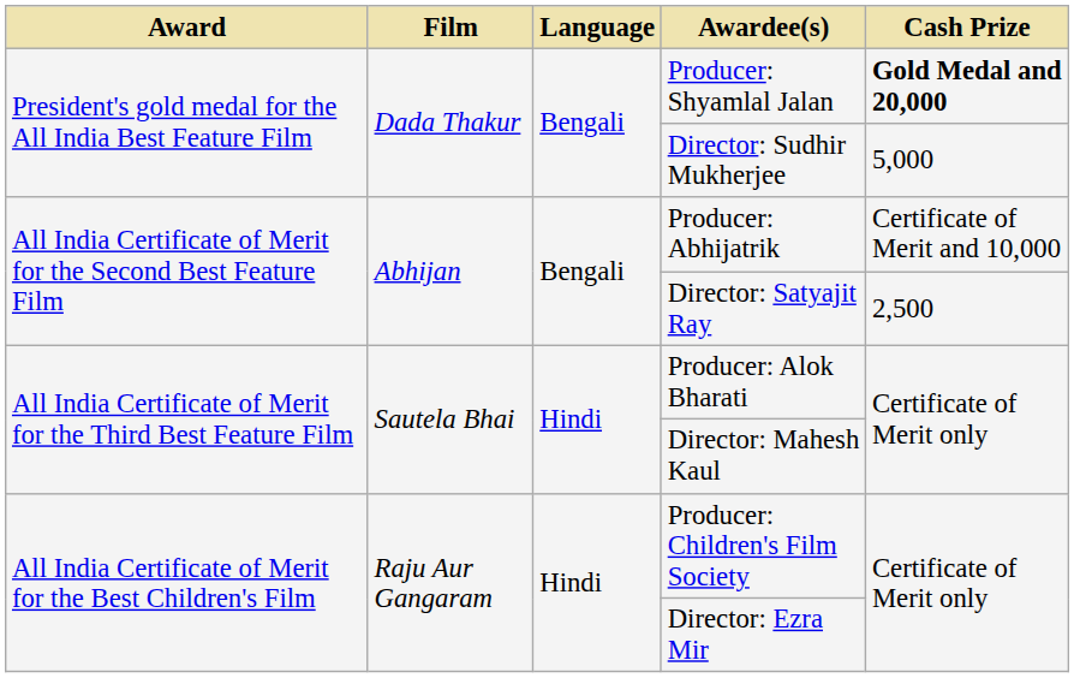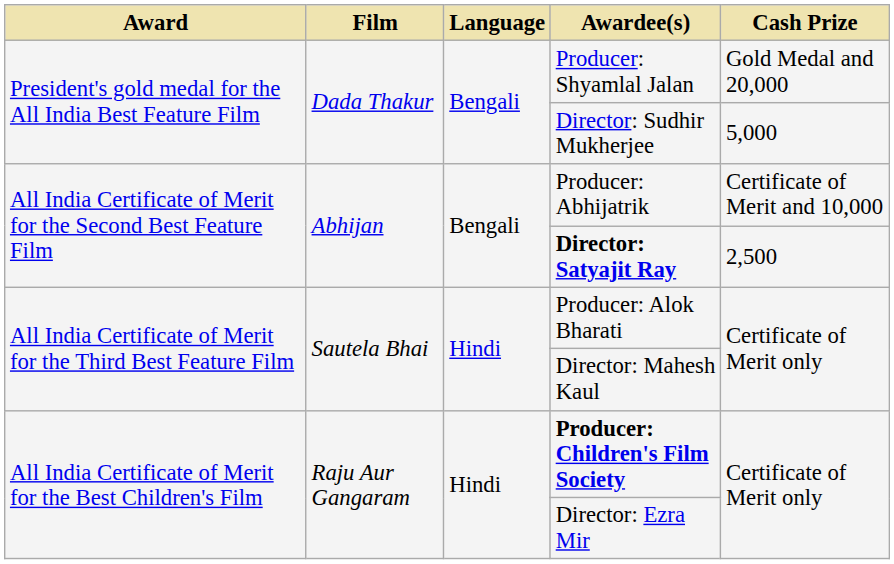row 2 | Cash Prize: bold -> normal
row 5 | Awardee(s): normal -> bold
row 8 | Awardee(s): normal -> bold
